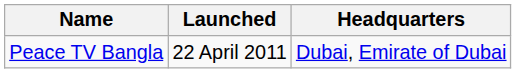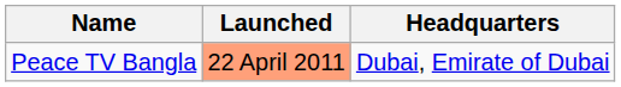Peace TV Bangla | Launched: no background -> lightsalmon background
